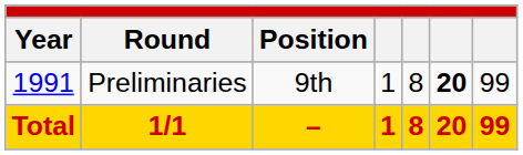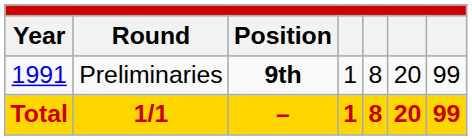Preliminaries | Position: normal -> bold
Preliminaries | column 6: bold -> normal
